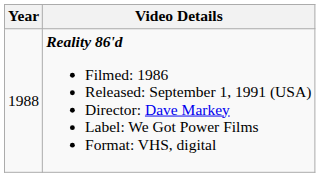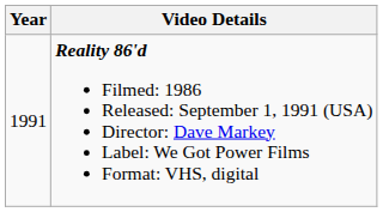row 2 | Year: 1988 -> 1991
